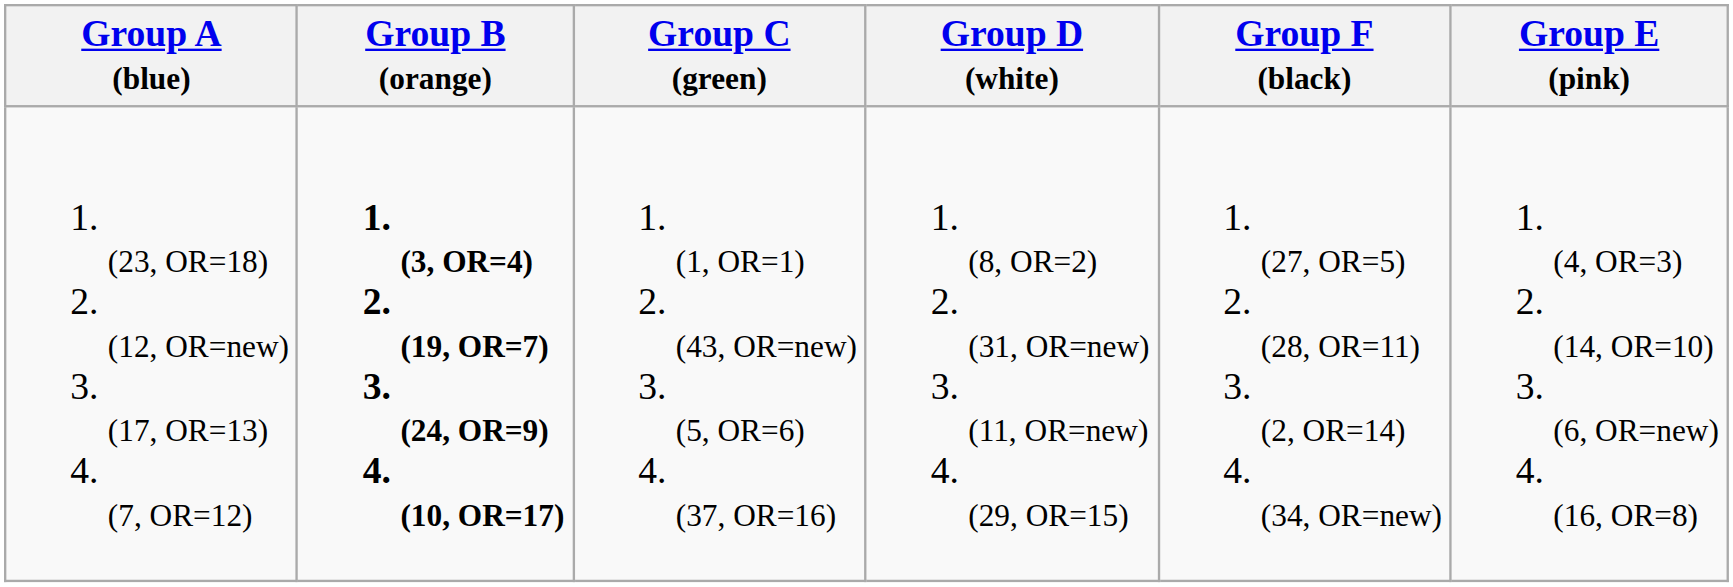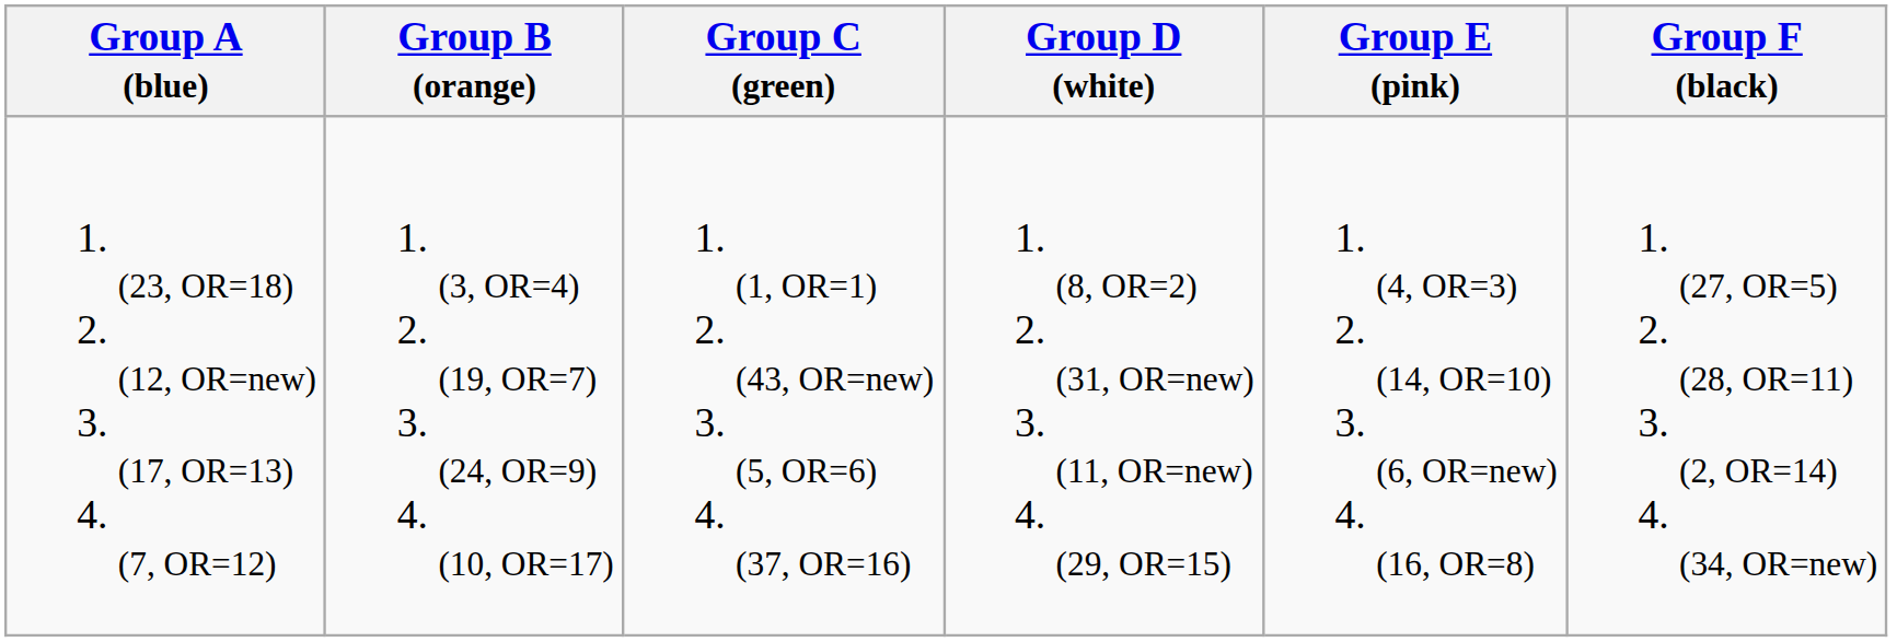columns swapped: Group E (pink) <-> Group F (black)
(23, OR=18) (12, OR=new) (17, OR=13) (7, OR=12) | Group B (orange): bold -> normal
